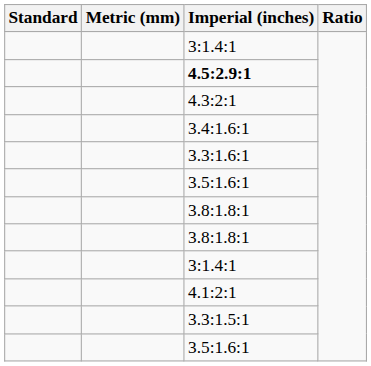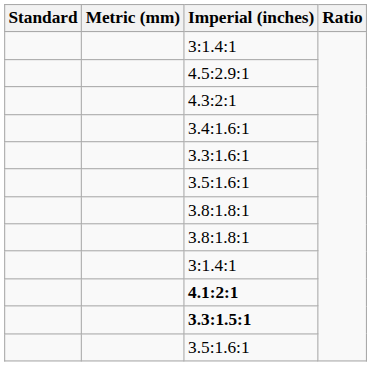4.5:2.9:1 | Imperial (inches): bold -> normal
4.1:2:1 | Imperial (inches): normal -> bold
3.3:1.5:1 | Imperial (inches): normal -> bold
